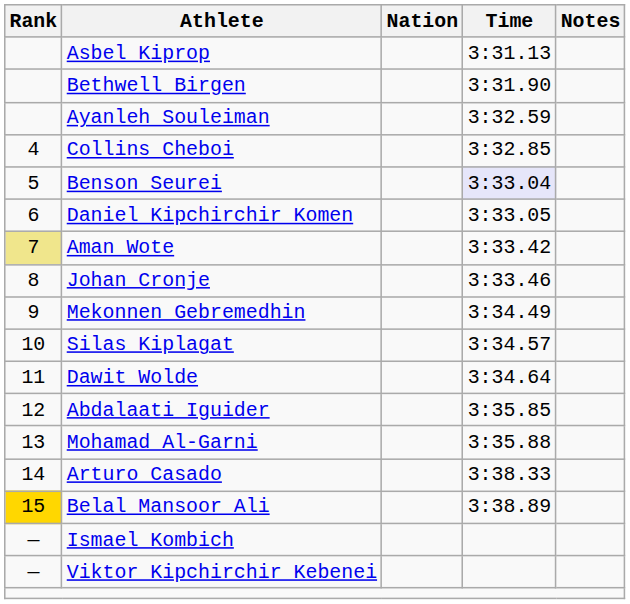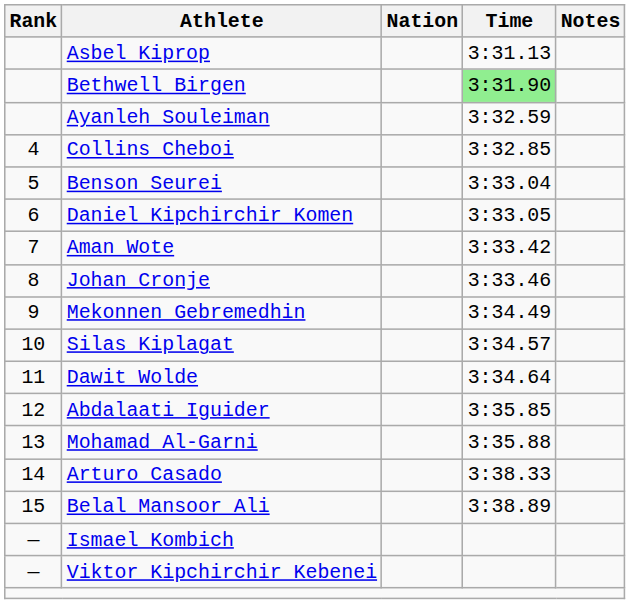Bethwell Birgen | Time: no background -> lightgreen background
Benson Seurei | Time: lavender background -> no background
Aman Wote | Rank: khaki background -> no background
Belal Mansoor Ali | Rank: gold background -> no background
